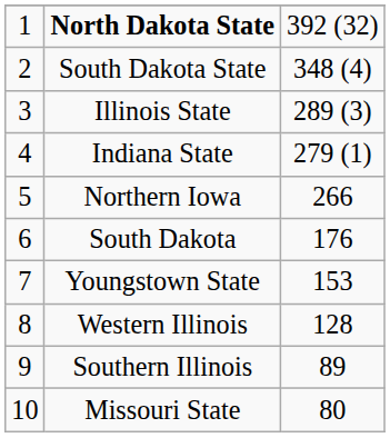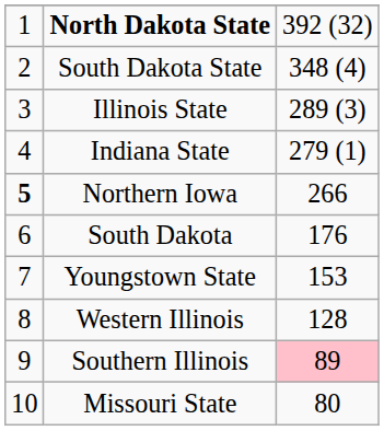Northern Iowa | column 1: normal -> bold
Southern Illinois | column 3: no background -> pink background
